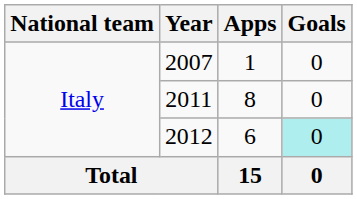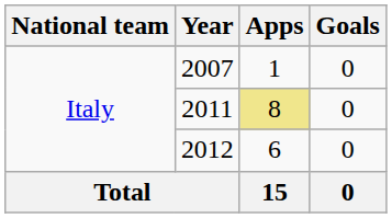2011 | Apps: no background -> khaki background
2012 | Goals: paleturquoise background -> no background
